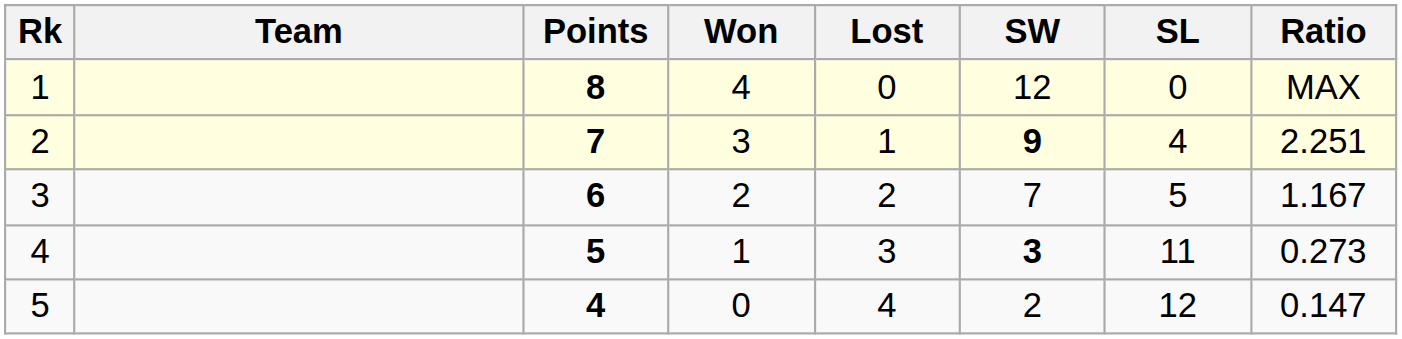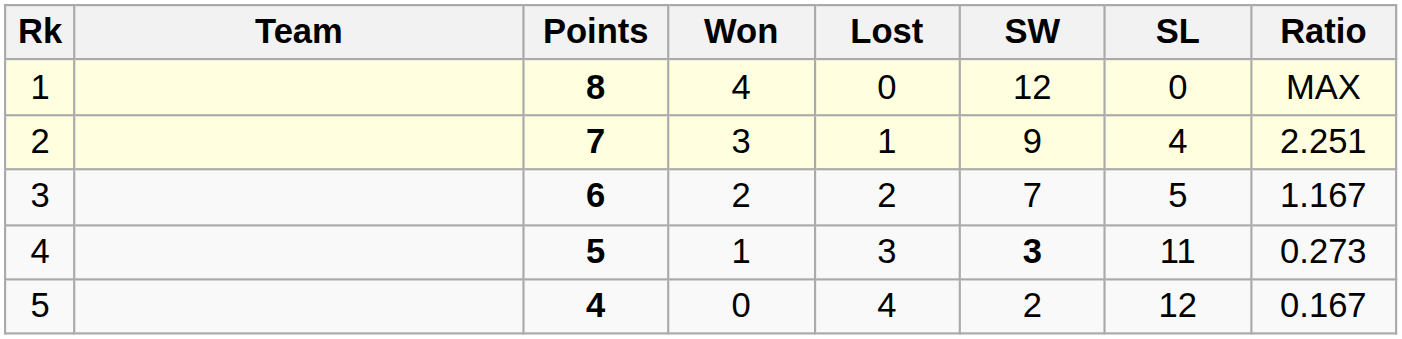row 3 | SW: bold -> normal
row 6 | Ratio: 0.147 -> 0.167
